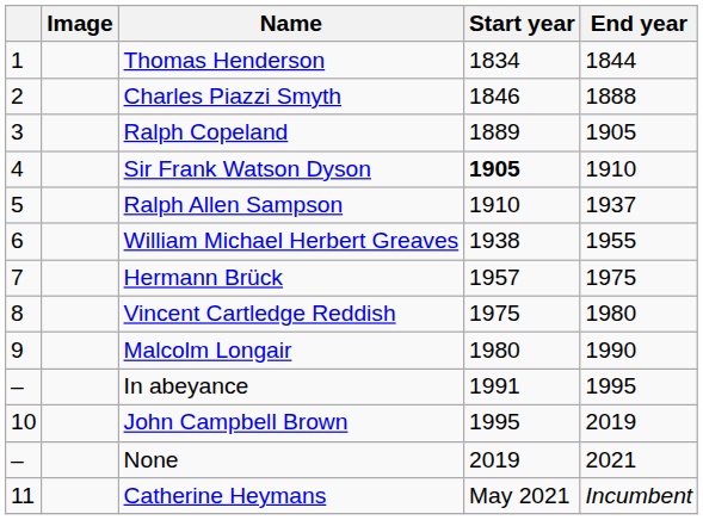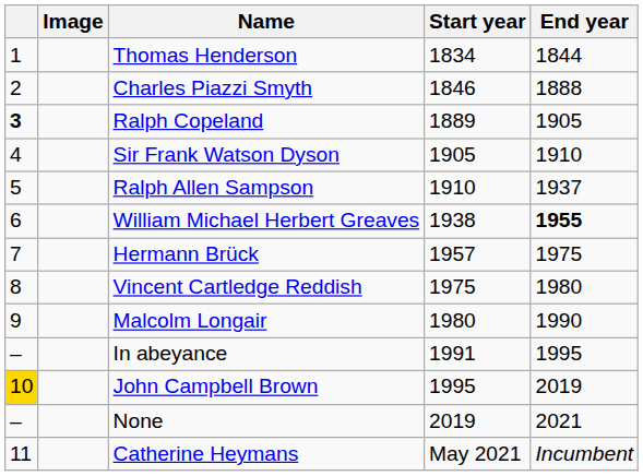Ralph Copeland | column 1: normal -> bold
Sir Frank Watson Dyson | Start year: bold -> normal
William Michael Herbert Greaves | End year: normal -> bold
John Campbell Brown | column 1: no background -> gold background
